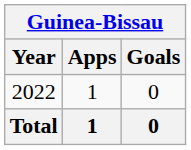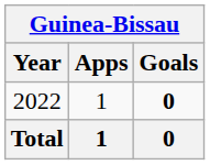2022 | Goals: normal -> bold
